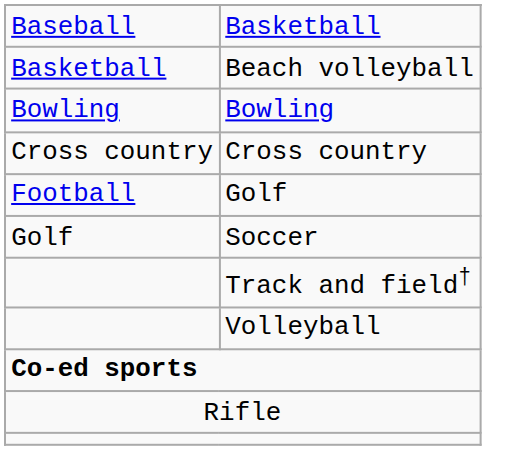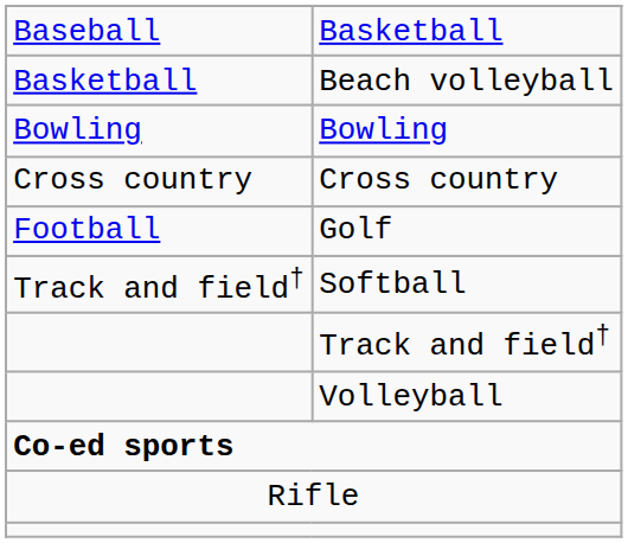- row: Golf | Soccer
+ row: Track and field† | Softball
